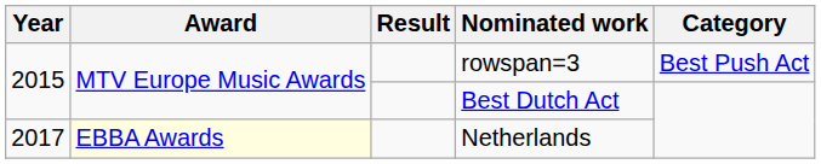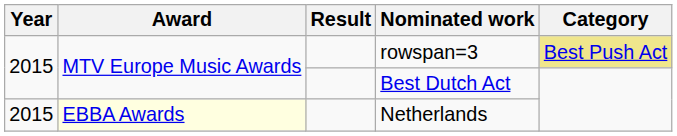rowspan=3 | Category: no background -> khaki background
Netherlands | Year: 2017 -> 2015
